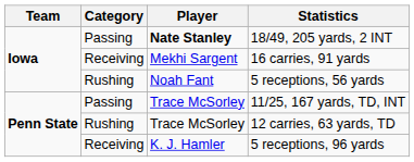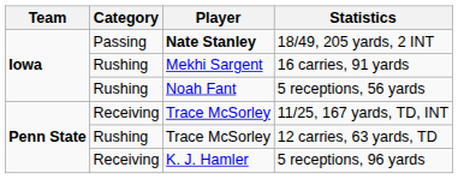16 carries, 91 yards | Category: Receiving -> Rushing
11/25, 167 yards, TD, INT | Category: Passing -> Receiving
